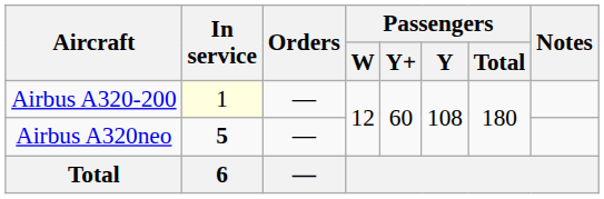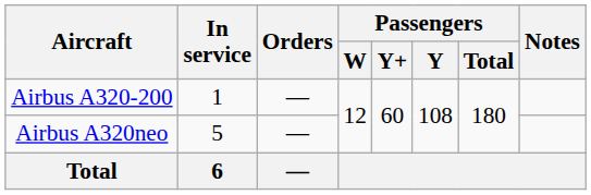Airbus A320-200 | In service: lightyellow background -> no background
Airbus A320neo | In service: bold -> normal
